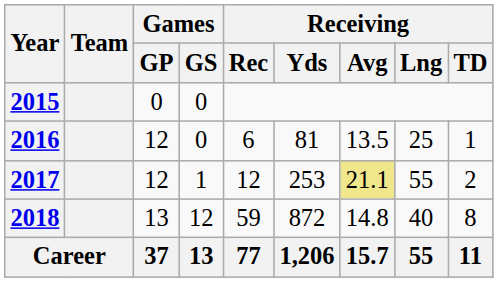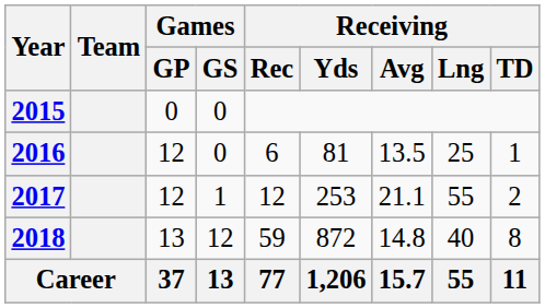2017 | Receiving / Avg: khaki background -> no background
